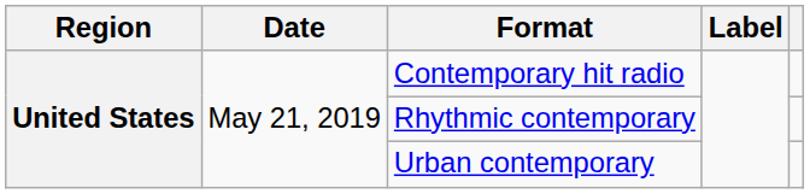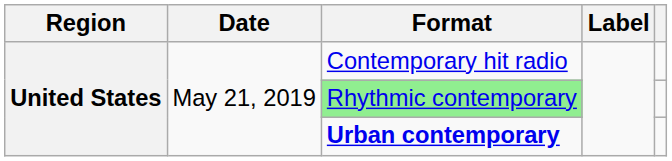Rhythmic contemporary | Format: no background -> lightgreen background
Urban contemporary | Format: normal -> bold
